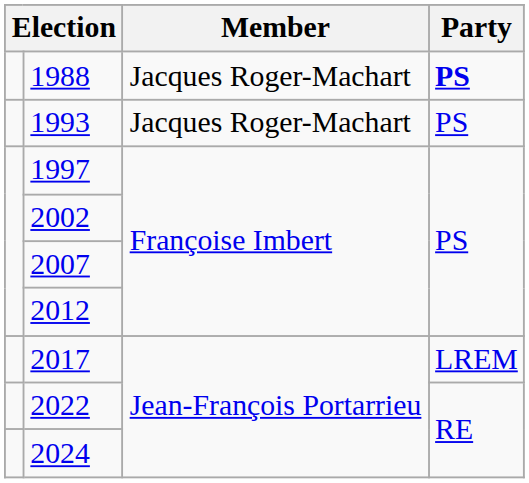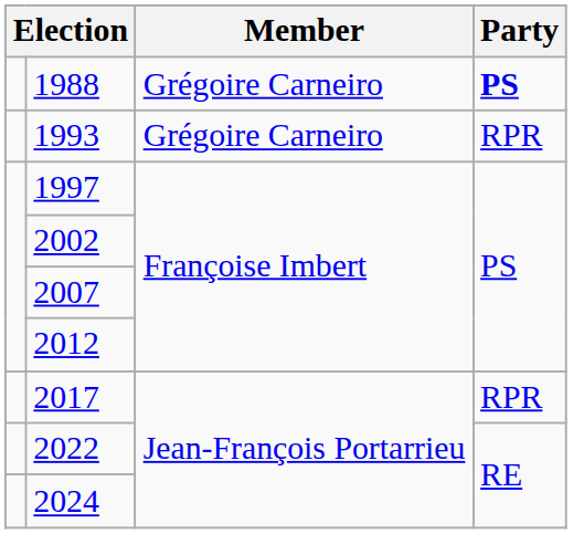1988 | Member: Jacques Roger-Machart -> Grégoire Carneiro
1993 | Member: Jacques Roger-Machart -> Grégoire Carneiro
1993 | Party: PS -> RPR
2017 | Party: LREM -> RPR
